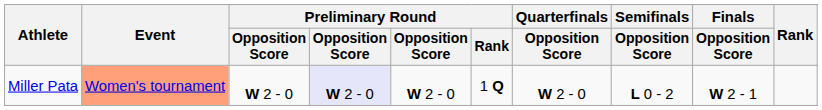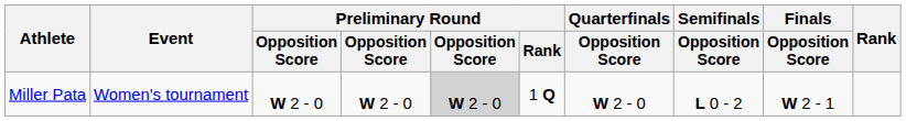Miller Pata | Event: lightsalmon background -> no background
Miller Pata | column 4: lavender background -> no background
Miller Pata | column 5: no background -> lightgrey background
